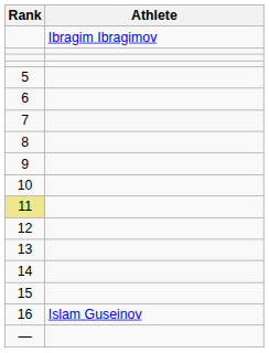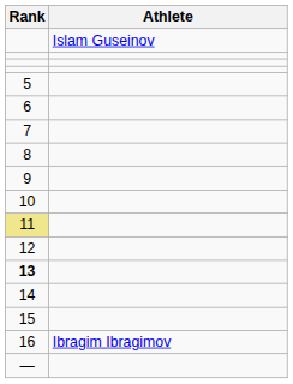row 2 | Athlete: Ibragim Ibragimov -> Islam Guseinov
row 14 | Rank: normal -> bold
row 17 | Athlete: Islam Guseinov -> Ibragim Ibragimov
